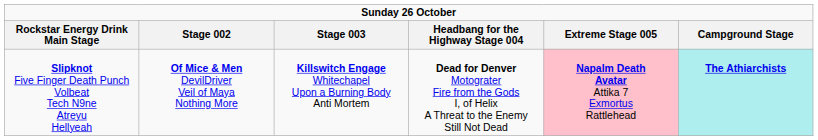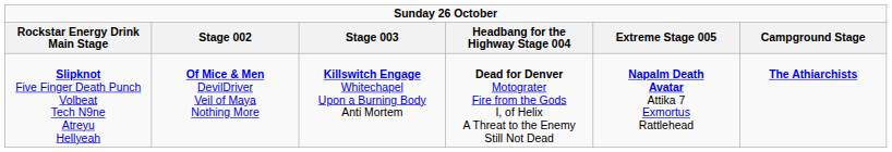row 3 | Extreme Stage 005: pink background -> no background
row 3 | Campground Stage: paleturquoise background -> no background
